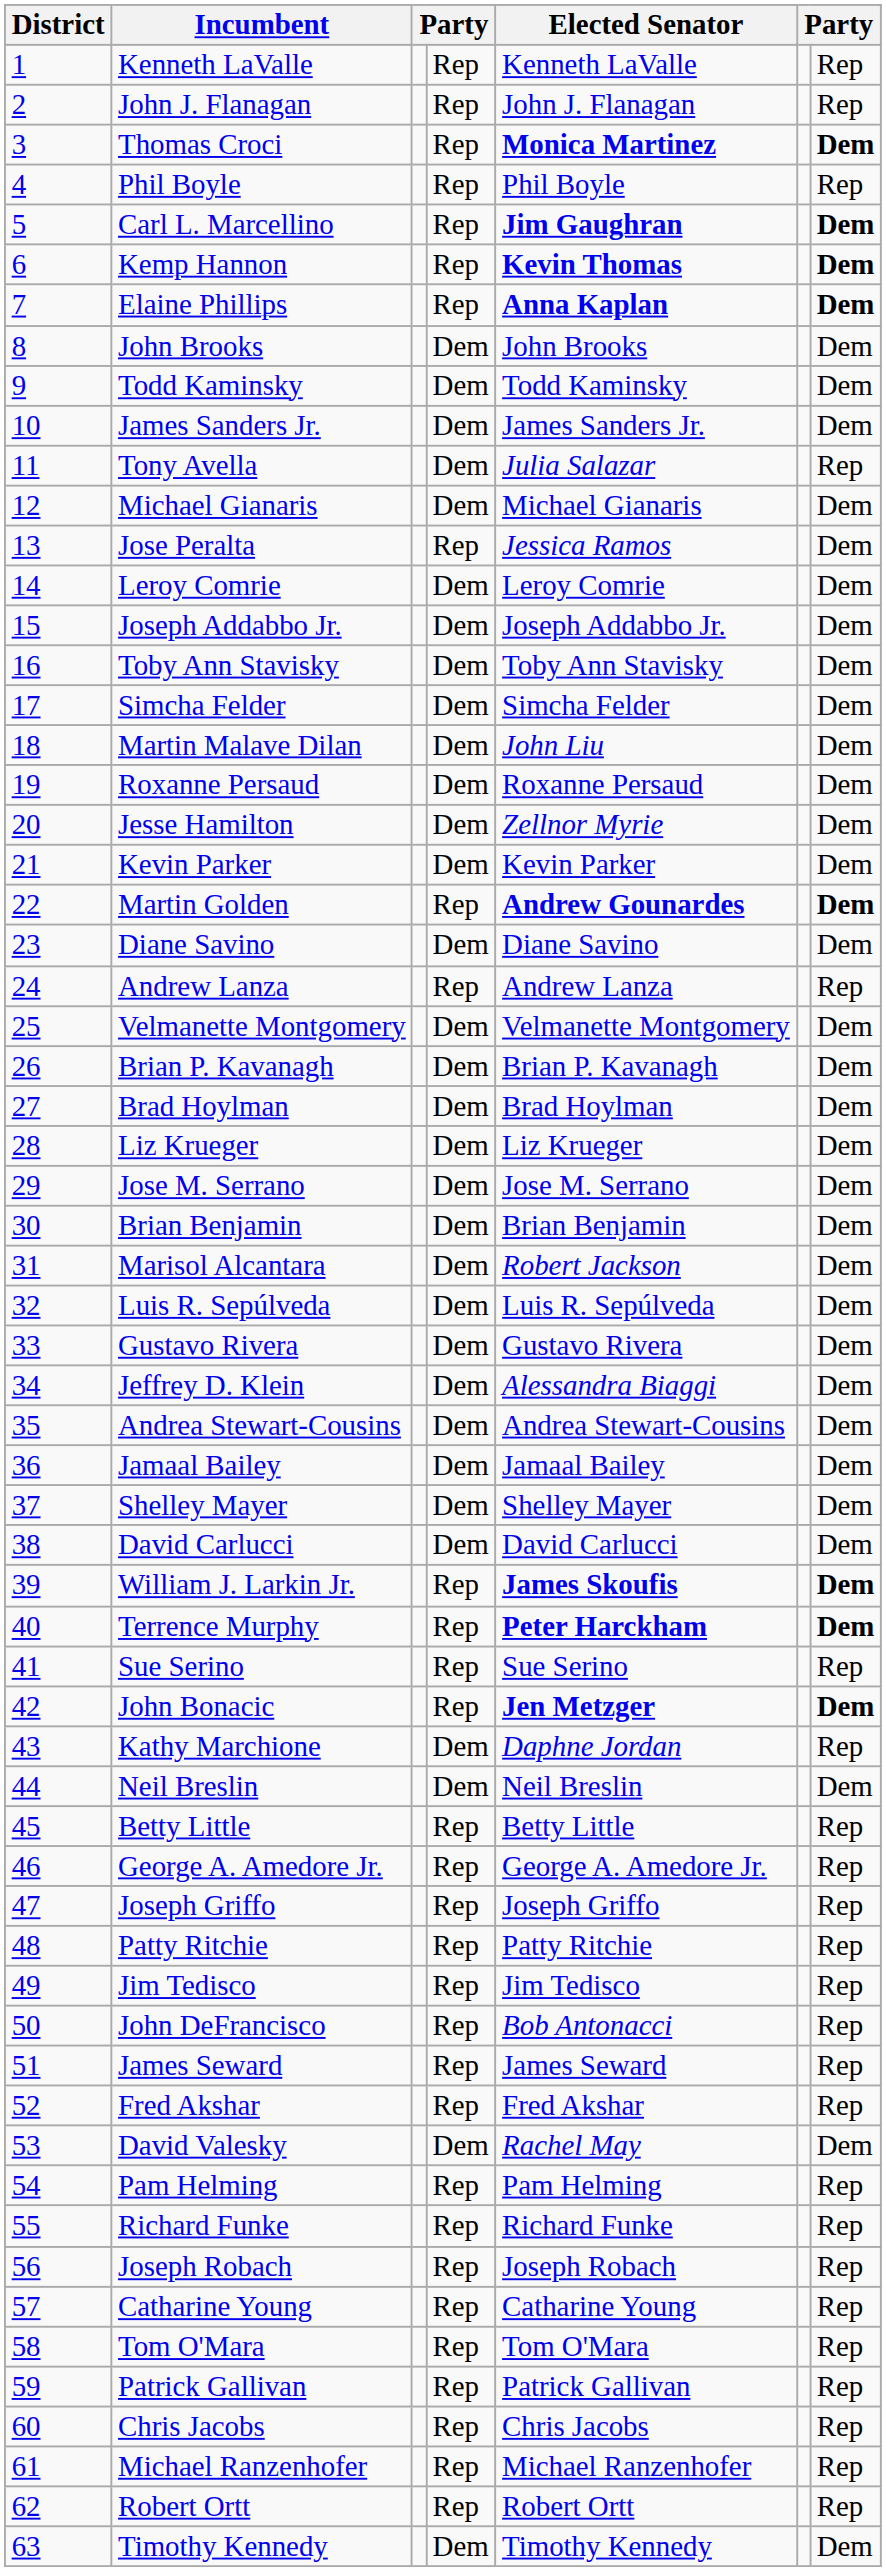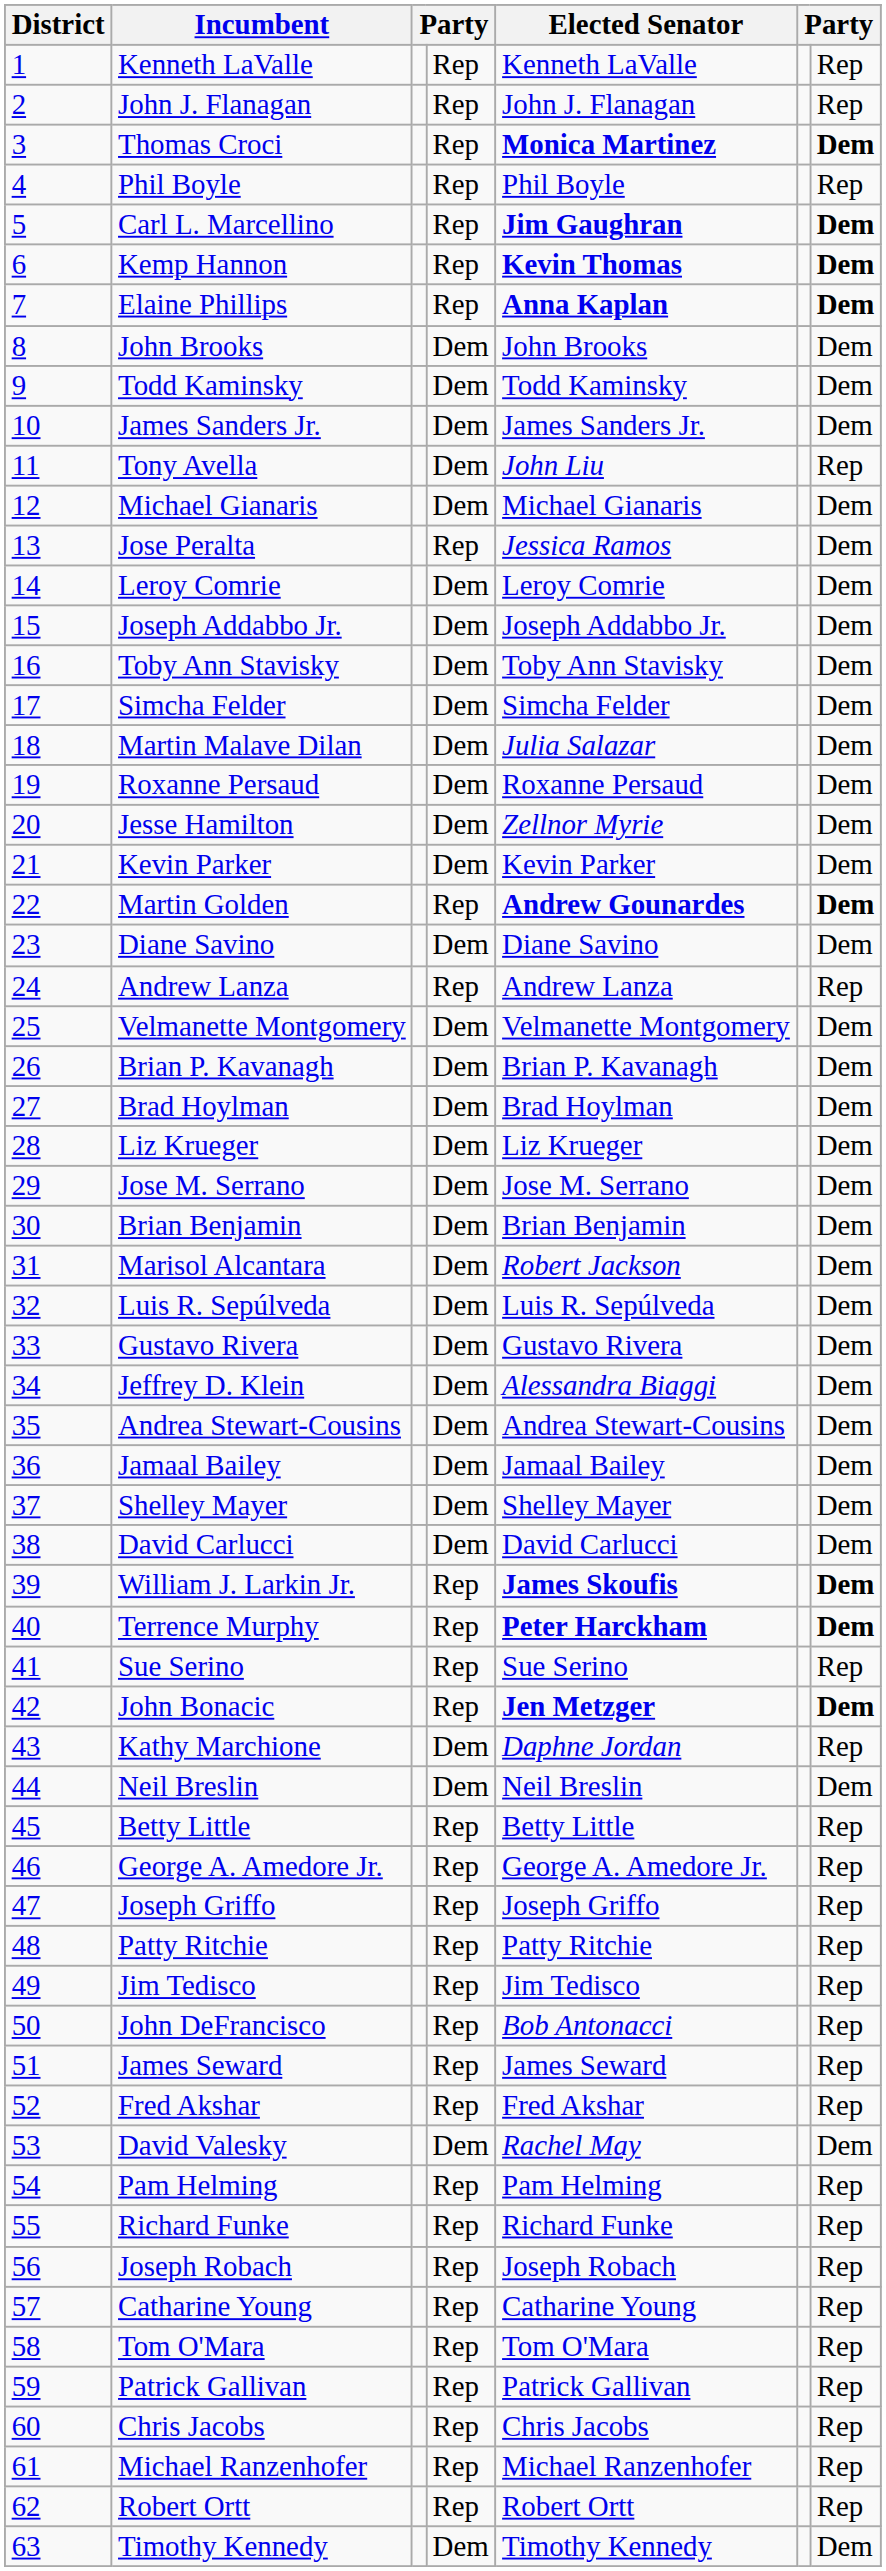Tony Avella | Elected Senator: Julia Salazar -> John Liu
Martin Malave Dilan | Elected Senator: John Liu -> Julia Salazar
